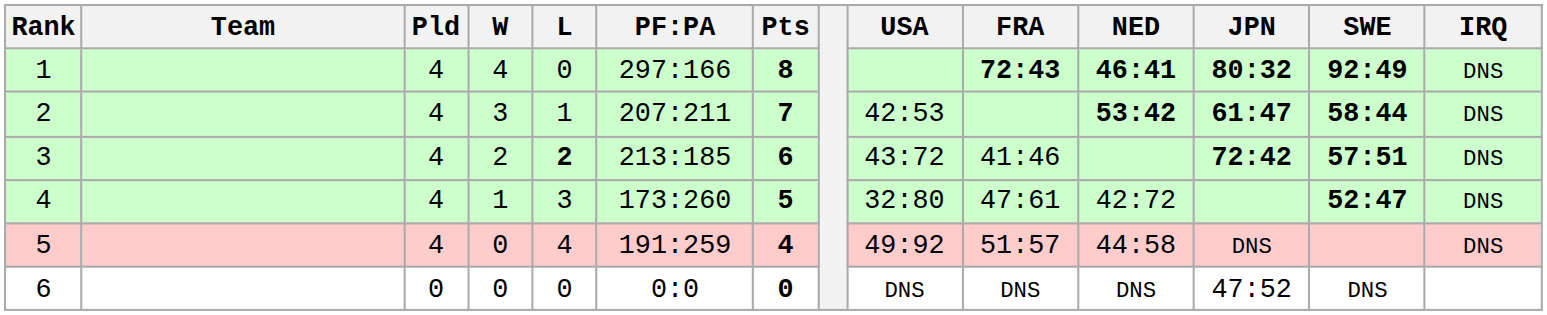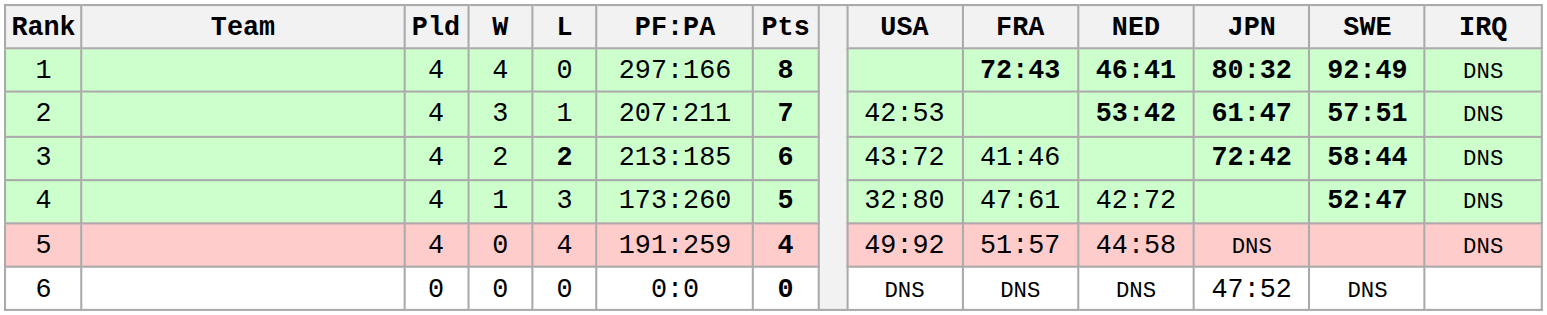row 3 | SWE: 58:44 -> 57:51
row 4 | SWE: 57:51 -> 58:44
